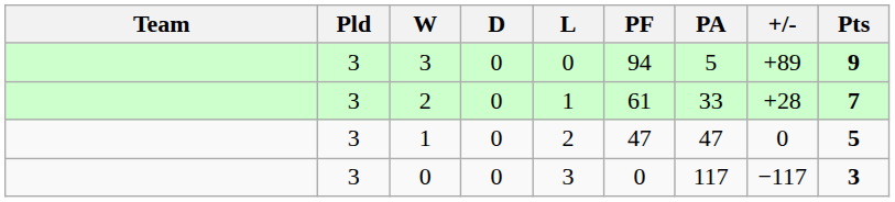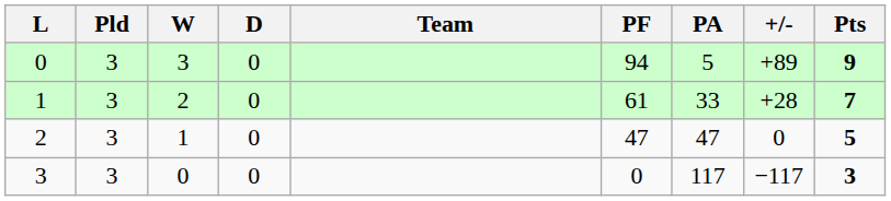columns swapped: Team <-> L
